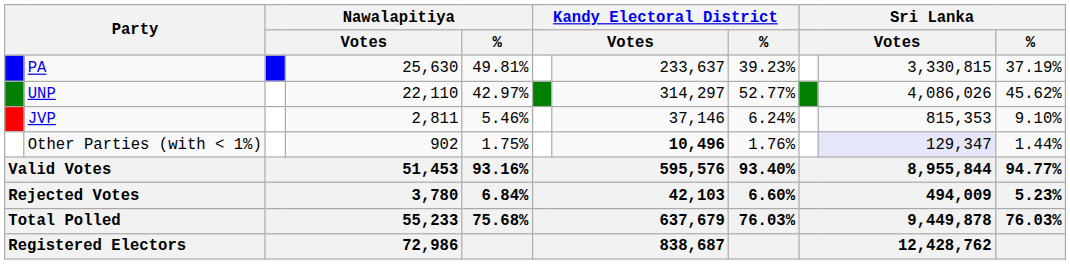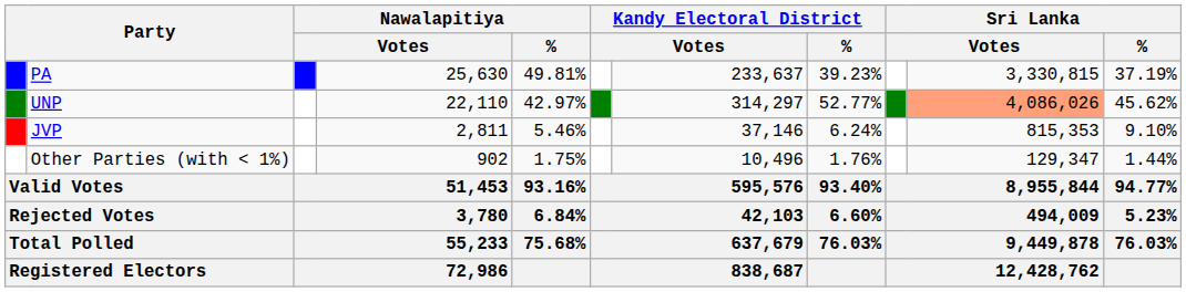UNP | column 10: no background -> lightsalmon background
Other Parties (with < 1%) | column 7: bold -> normal
Other Parties (with < 1%) | column 10: lavender background -> no background
